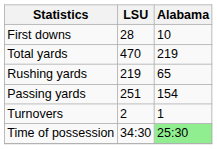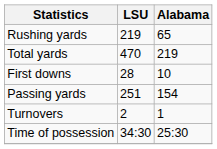rows swapped: First downs <-> Rushing yards
Time of possession | Alabama: lightgreen background -> no background
